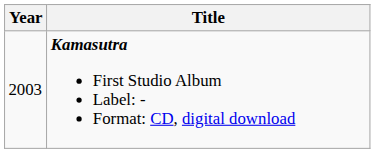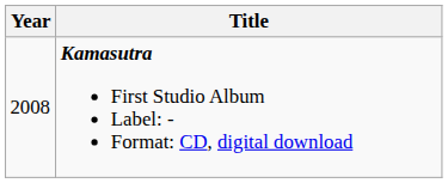row 2 | Year: 2003 -> 2008
